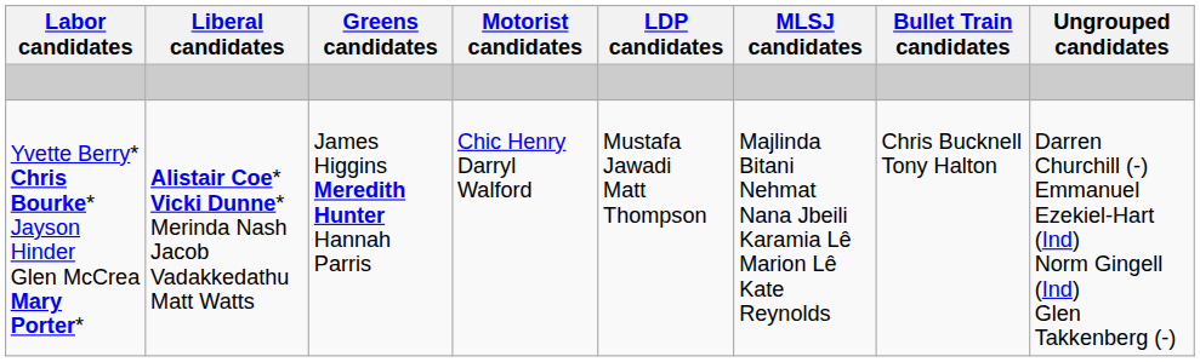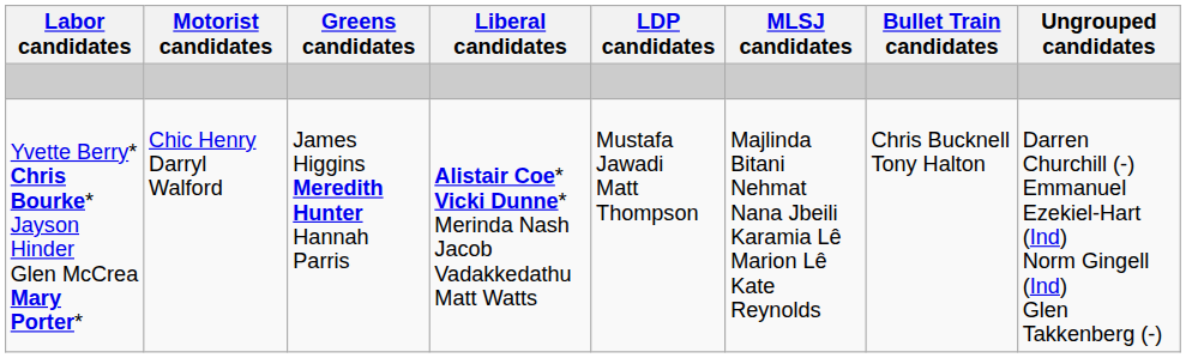columns swapped: Liberal candidates <-> Motorist candidates
